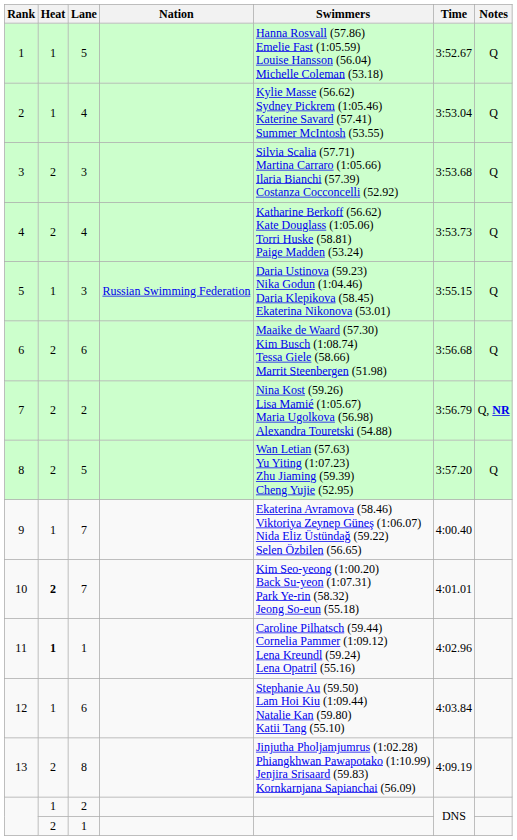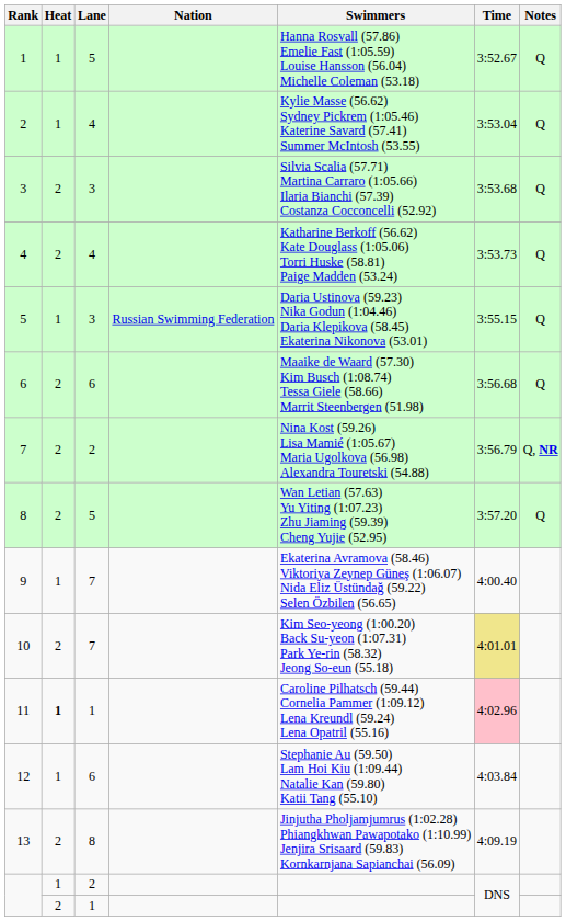10 | Heat: bold -> normal
10 | Time: no background -> khaki background
11 | Time: no background -> pink background
